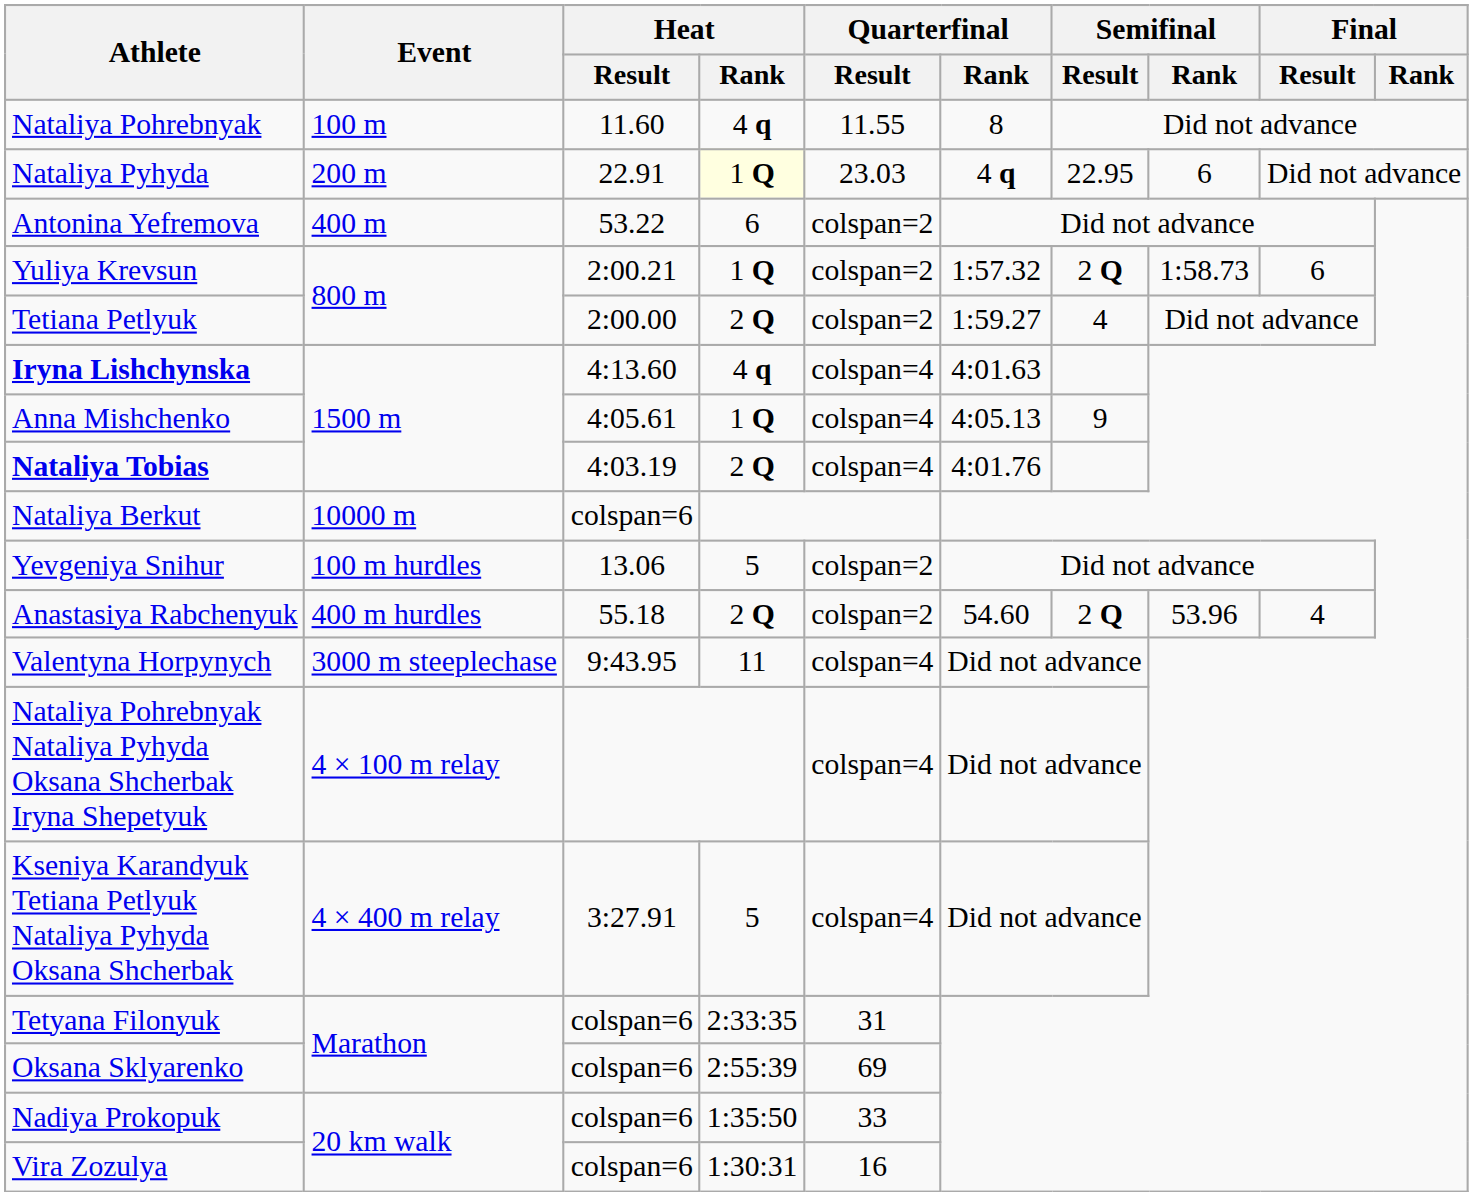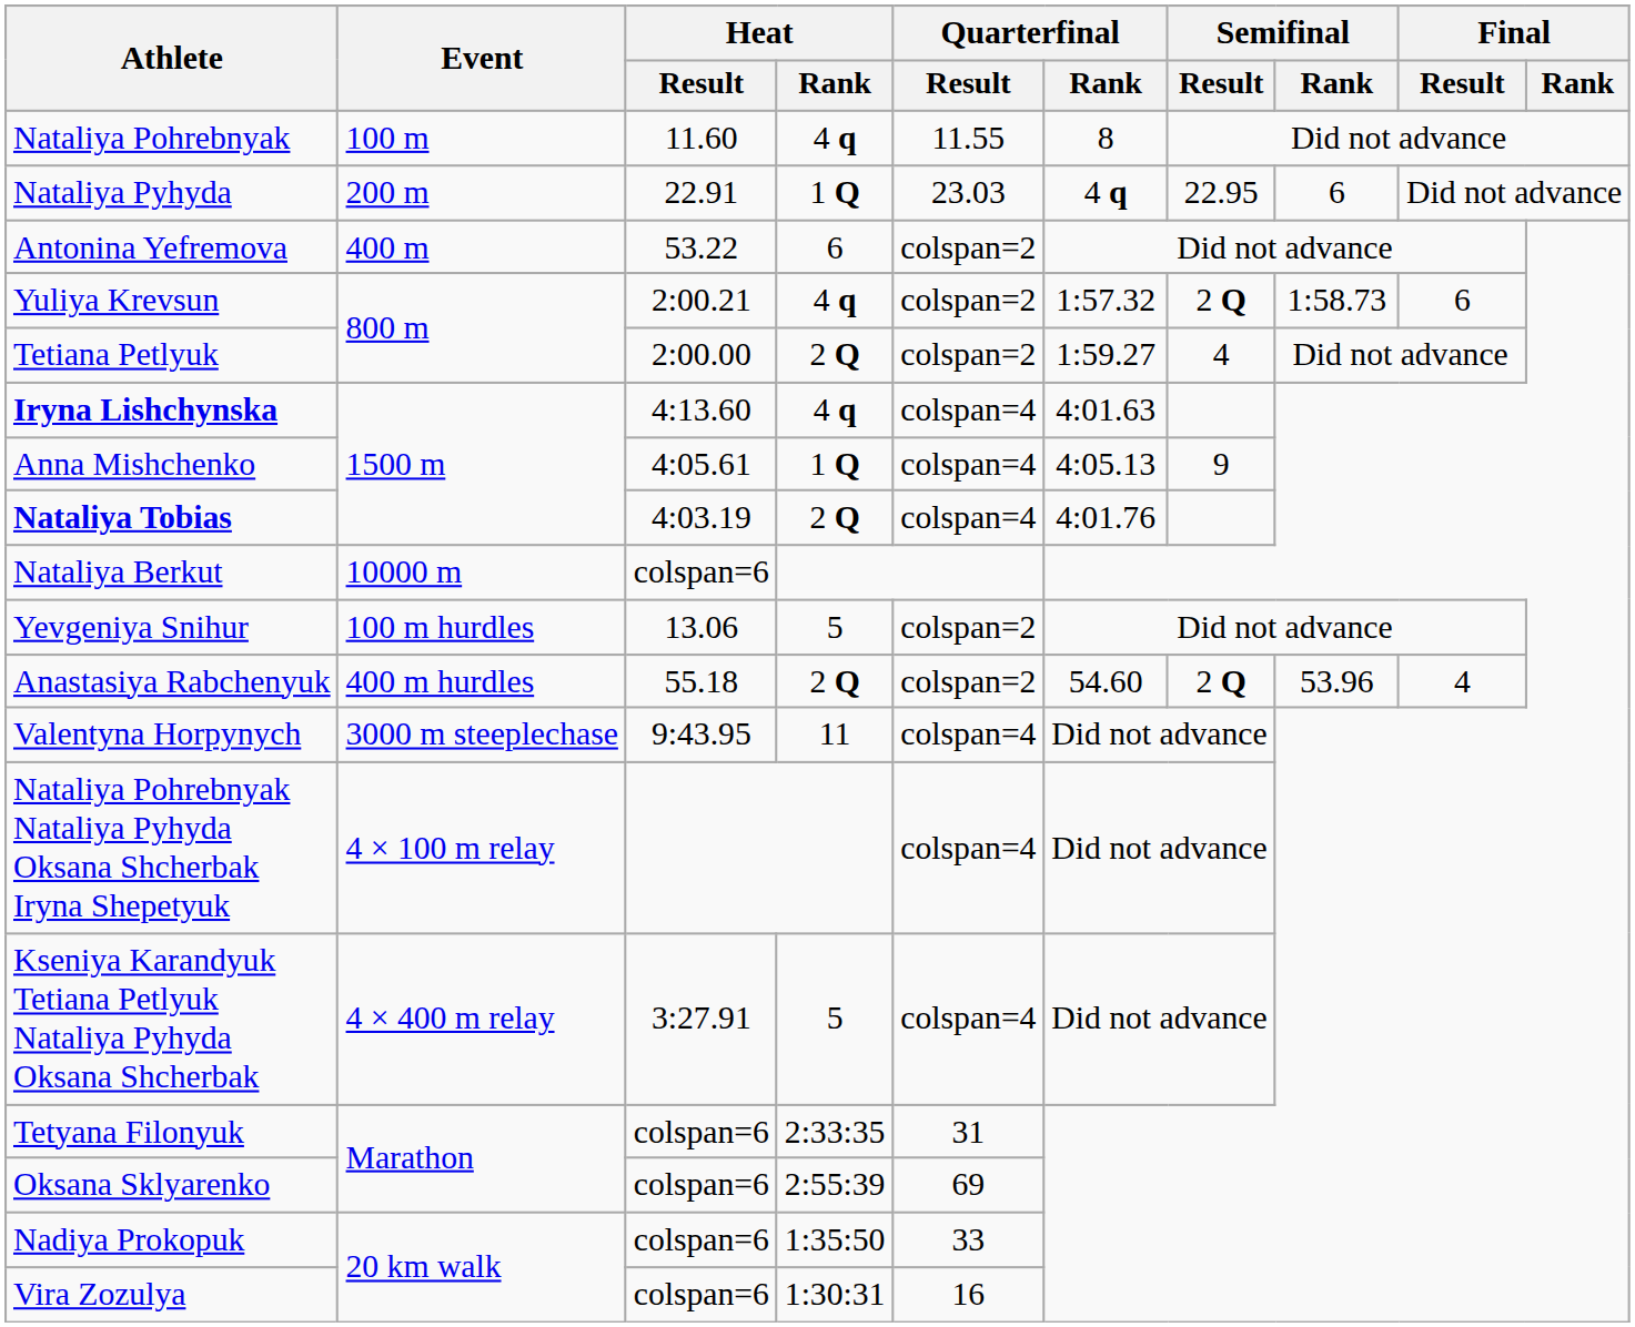Nataliya Pyhyda | Heat / Rank: lightyellow background -> no background
Yuliya Krevsun | Heat / Rank: 1 Q -> 4 q
